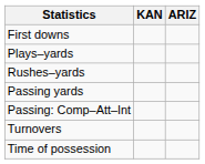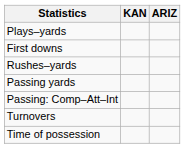rows swapped: First downs <-> Plays–yards
